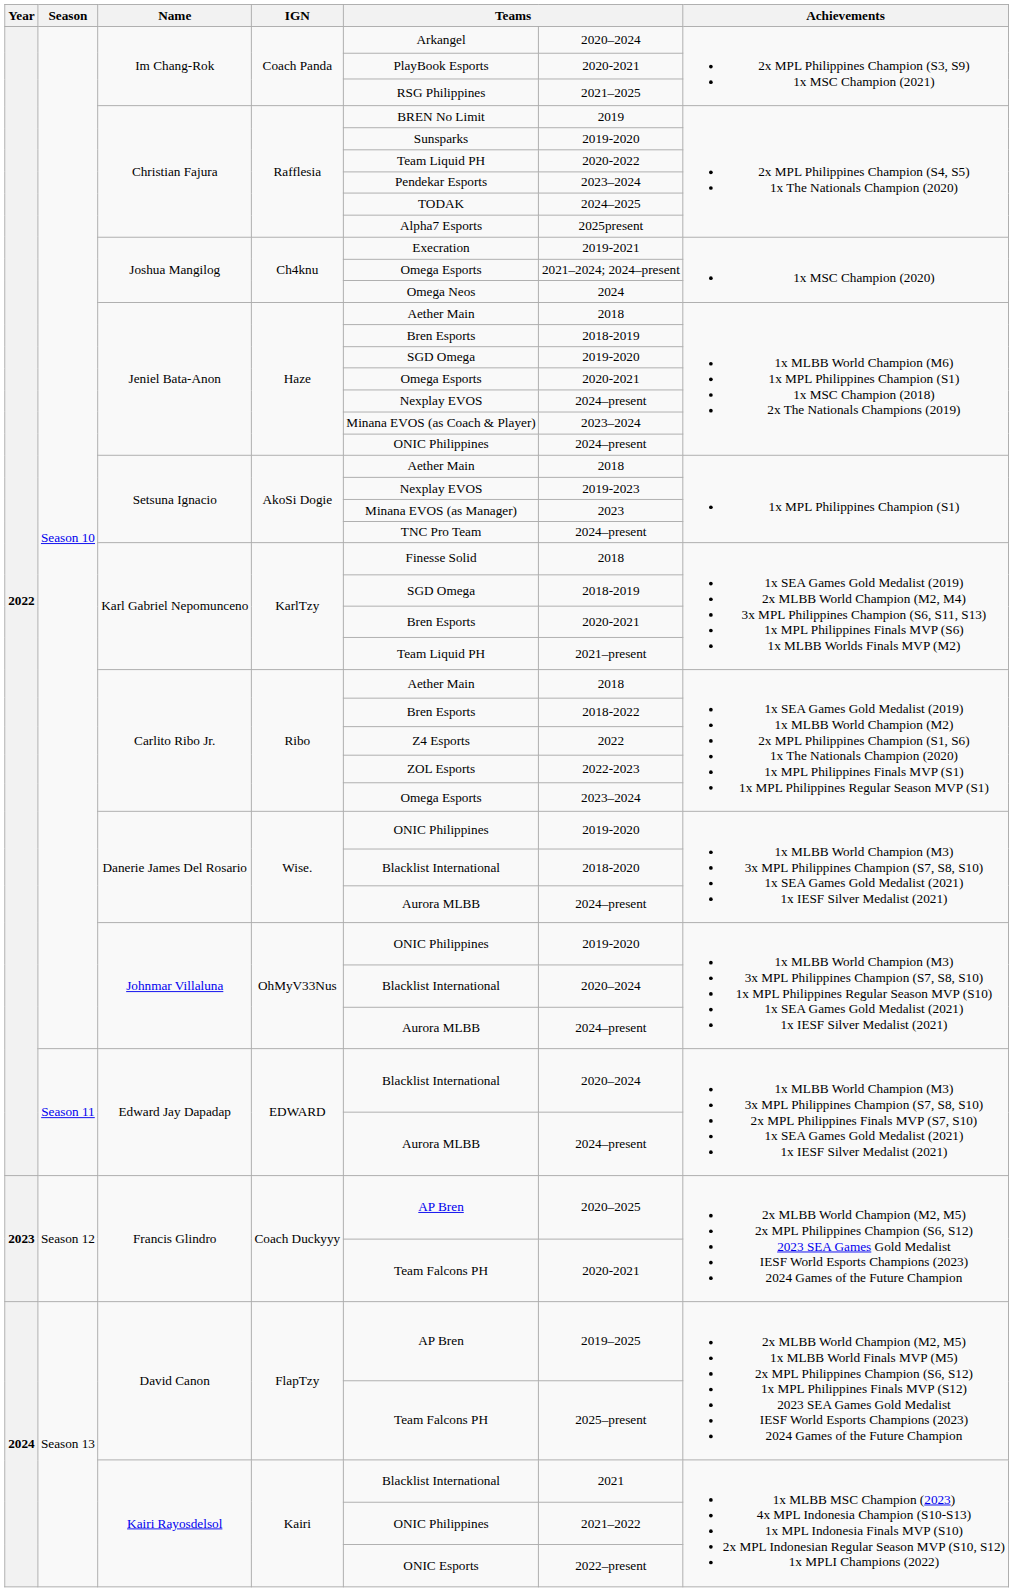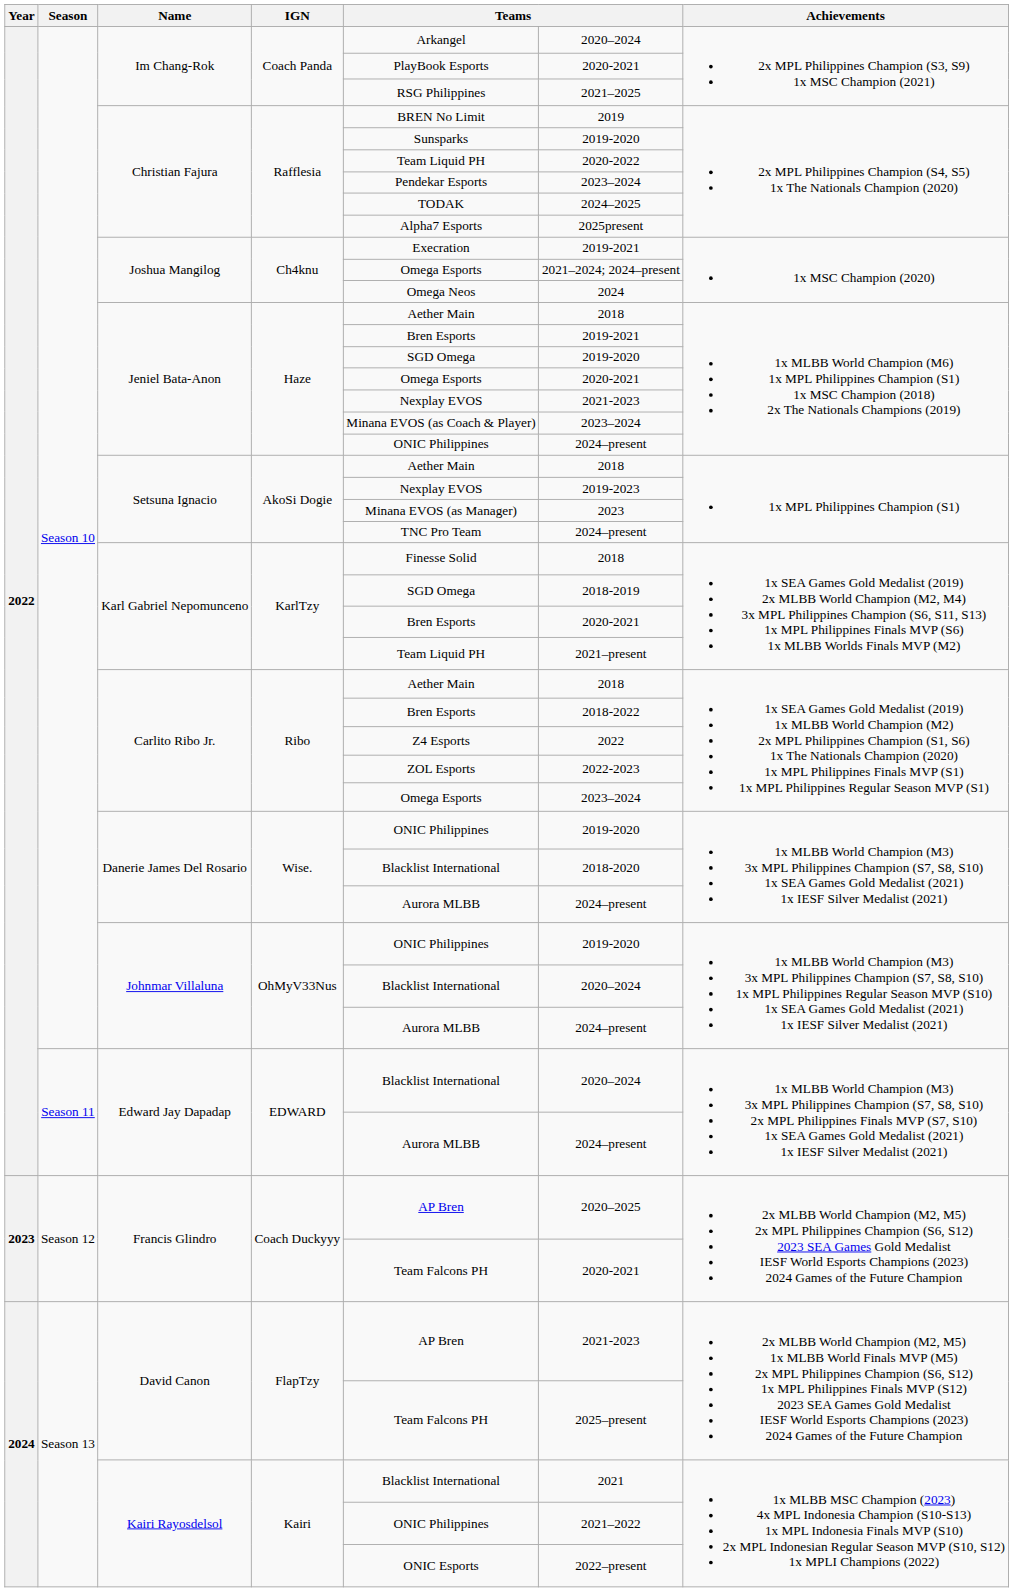row 15 | column 6: 2018-2019 -> 2019-2021
row 18 | column 6: 2024–present -> 2021-2023
row 44 | column 6: 2019–2025 -> 2021-2023
